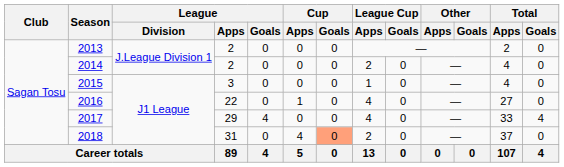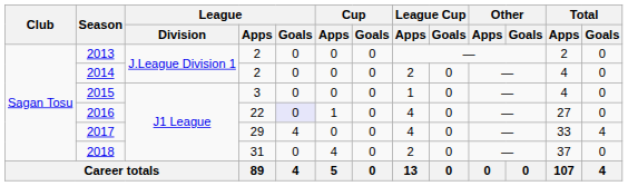2016 | League / Goals: no background -> lavender background
2018 | Cup / Goals: lightsalmon background -> no background
